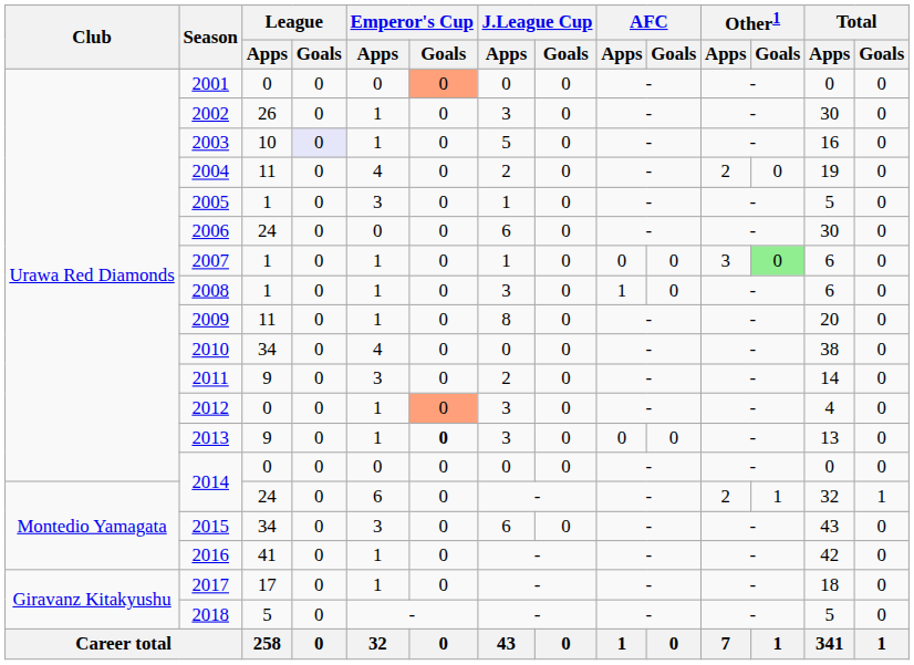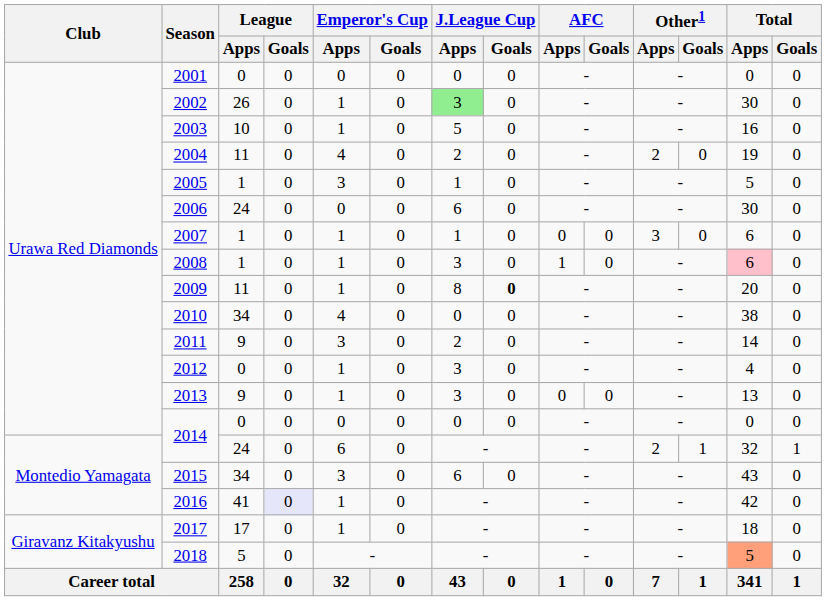2001 | Emperor's Cup / Goals: lightsalmon background -> no background
2002 | J.League Cup / Apps: no background -> lightgreen background
2003 | League / Goals: lavender background -> no background
2007 | Other1 / Goals: lightgreen background -> no background
2008 | Total / Apps: no background -> pink background
2009 | J.League Cup / Goals: normal -> bold
2012 | Emperor's Cup / Goals: lightsalmon background -> no background
2013 | Emperor's Cup / Goals: bold -> normal
2016 | League / Goals: no background -> lavender background
2018 | Total / Apps: no background -> lightsalmon background
